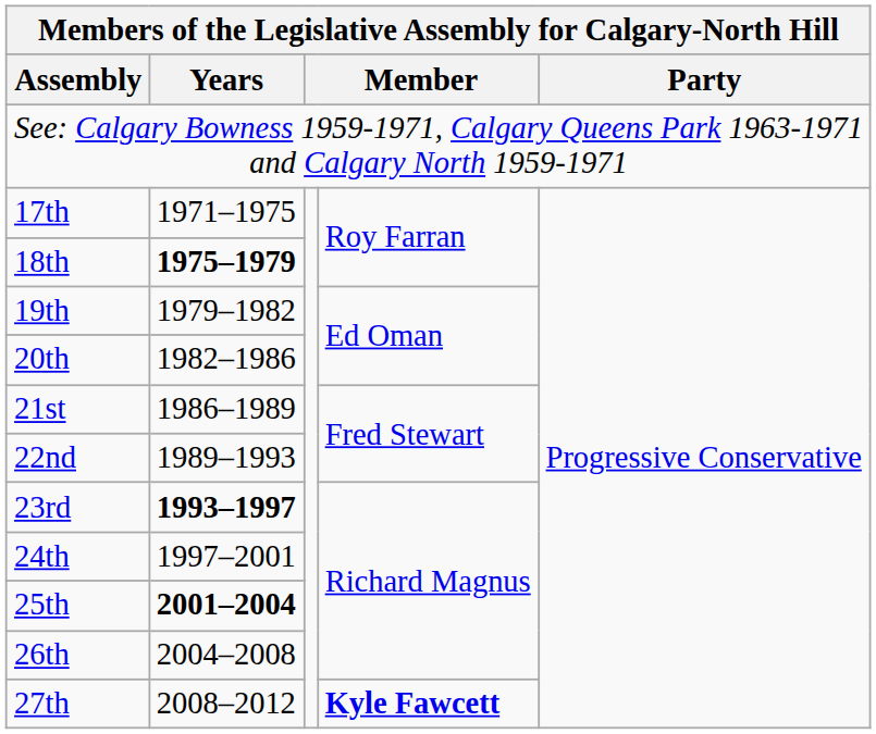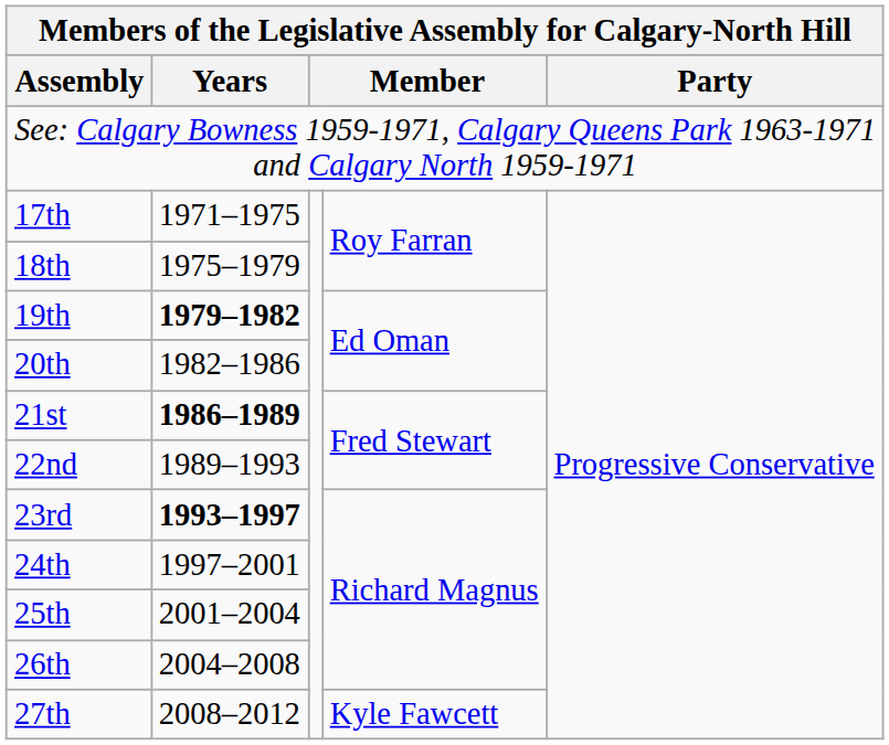18th | Years: bold -> normal
19th | Years: normal -> bold
21st | Years: normal -> bold
25th | Years: bold -> normal
27th | column 4: bold -> normal
